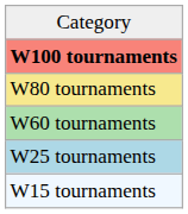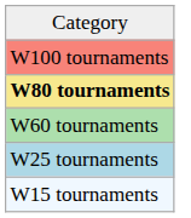row 2 | column 1: bold -> normal
row 3 | column 1: normal -> bold
